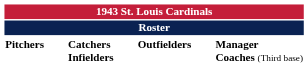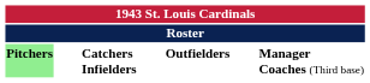Pitchers | column 1: no background -> lightgreen background
